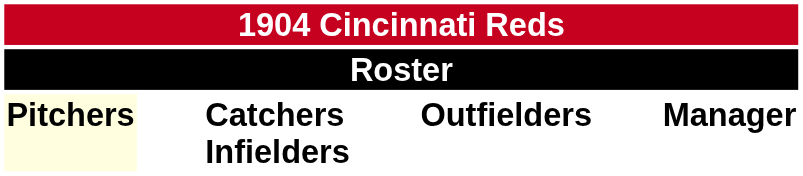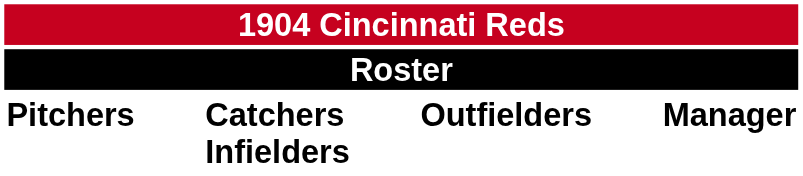Pitchers | column 1: lightyellow background -> no background
